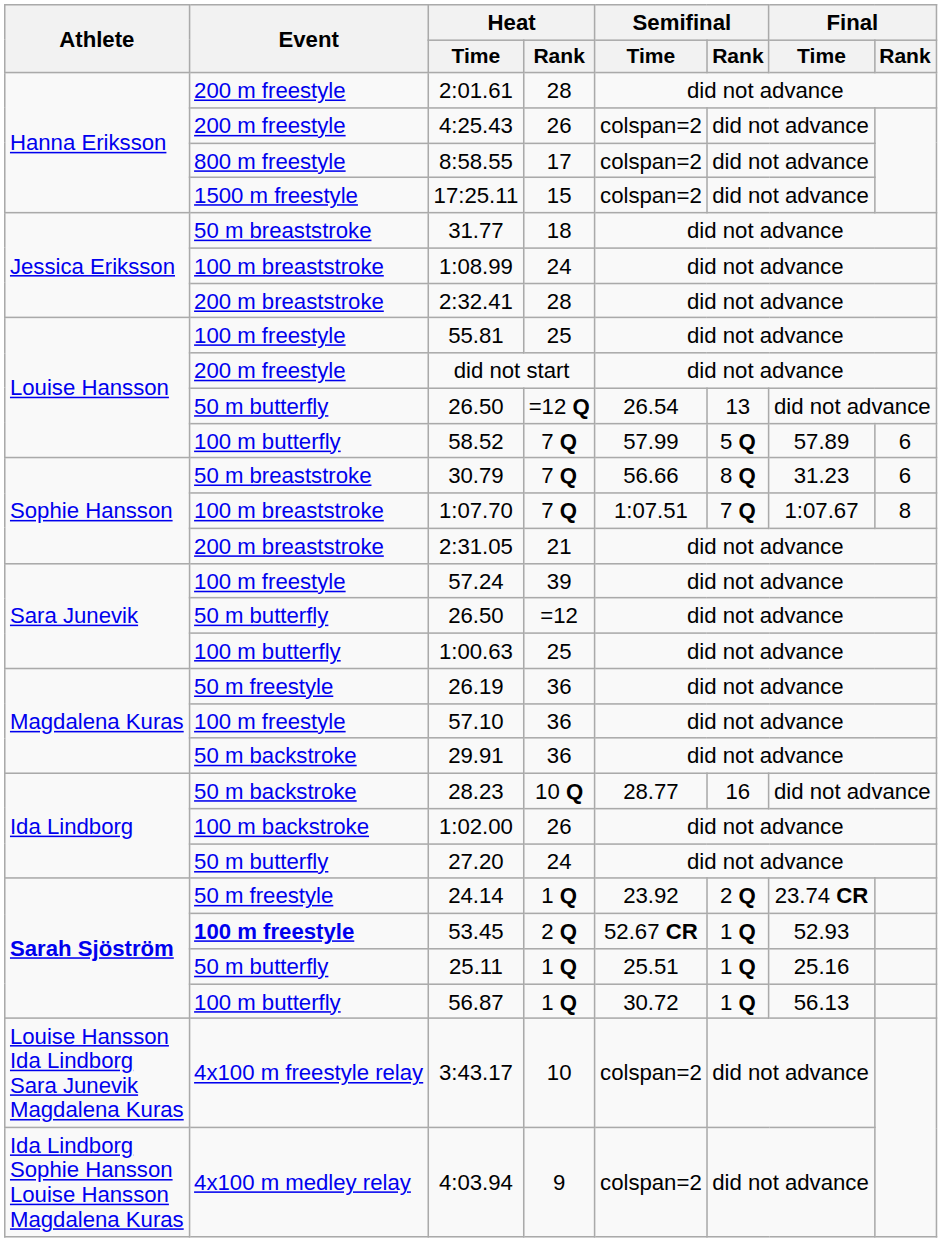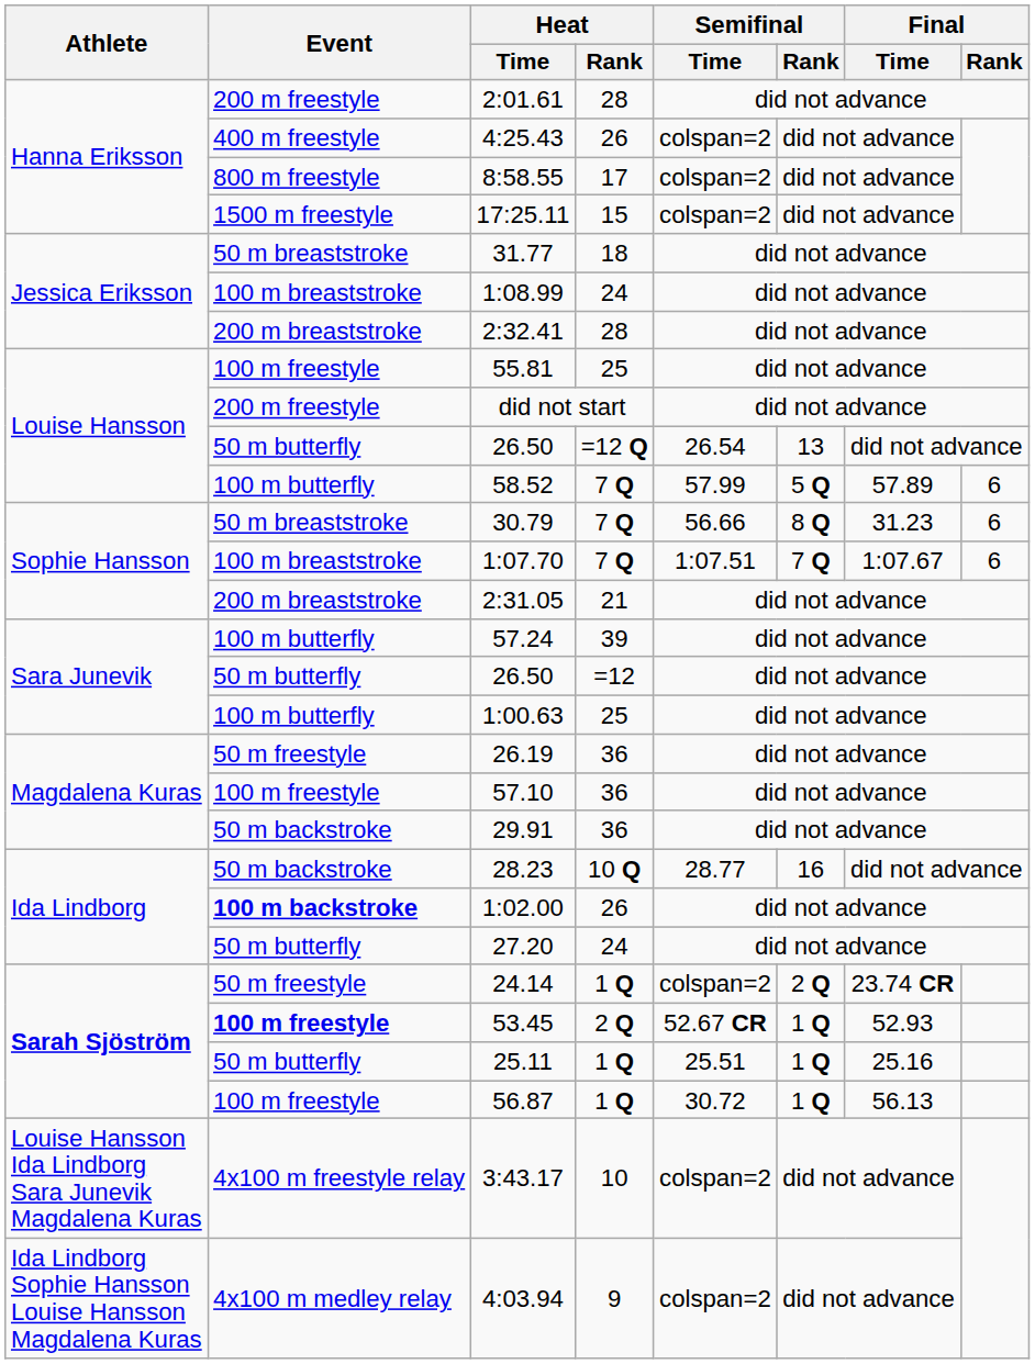4:25.43 | Event: 200 m freestyle -> 400 m freestyle
1:07.70 | Final / Rank: 8 -> 6
57.24 | Event: 100 m freestyle -> 100 m butterfly
1:02.00 | Event: normal -> bold
24.14 | Semifinal / Time: 23.92 -> colspan=2
56.87 | Event: 100 m butterfly -> 100 m freestyle
